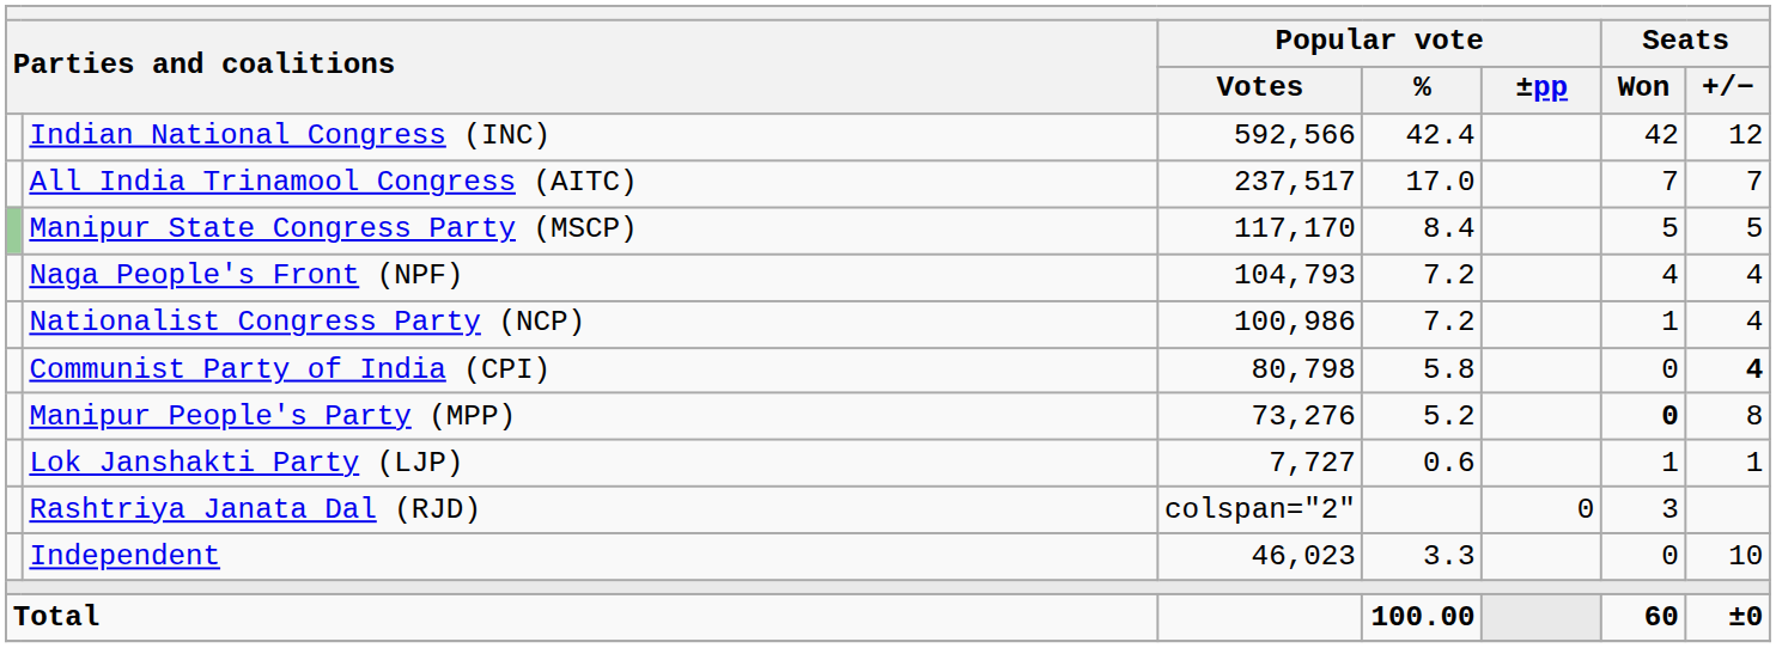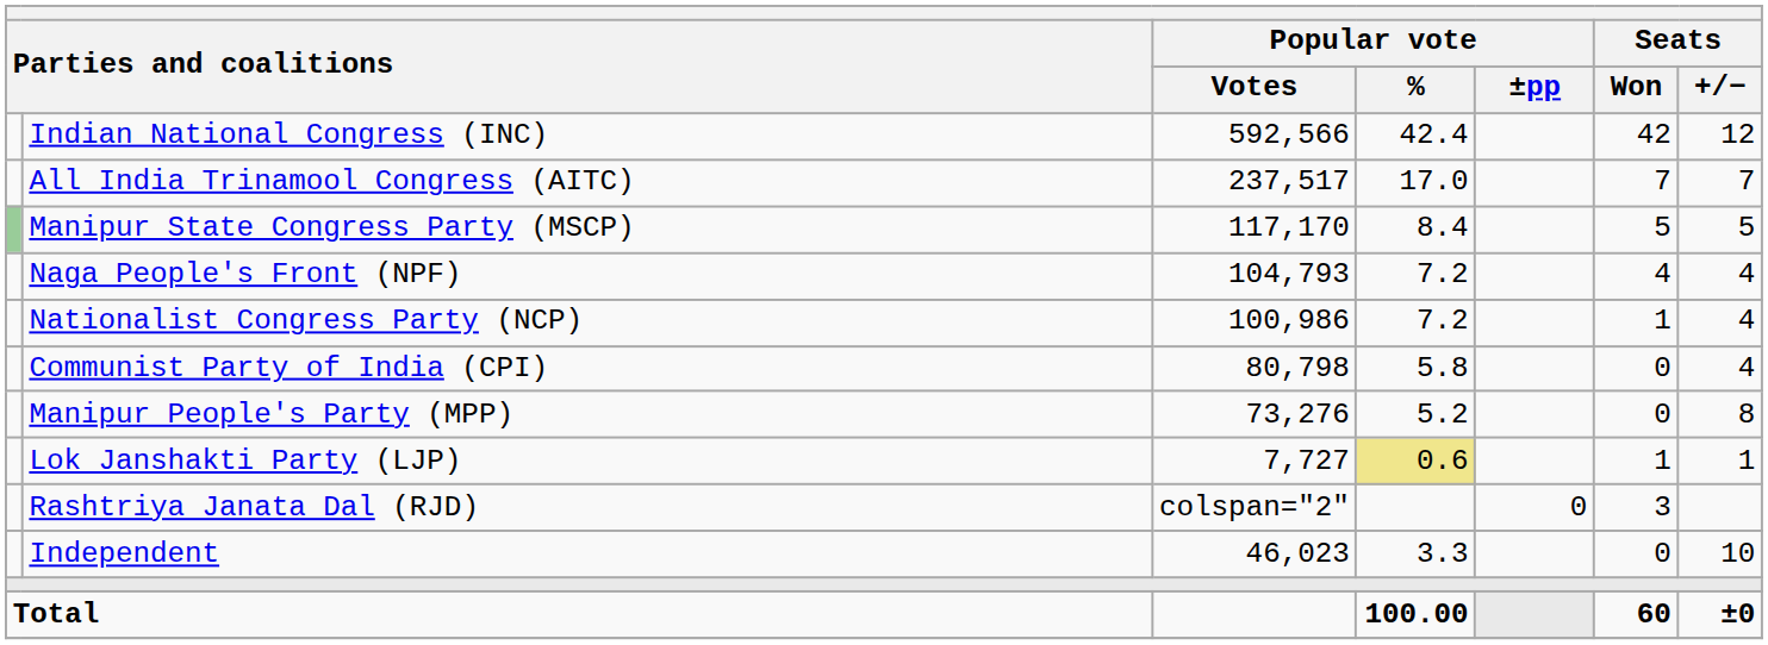Communist Party of India (CPI) | Seats / +/−: bold -> normal
Manipur People's Party (MPP) | Seats / Won: bold -> normal
Lok Janshakti Party (LJP) | Popular vote / %: no background -> khaki background
